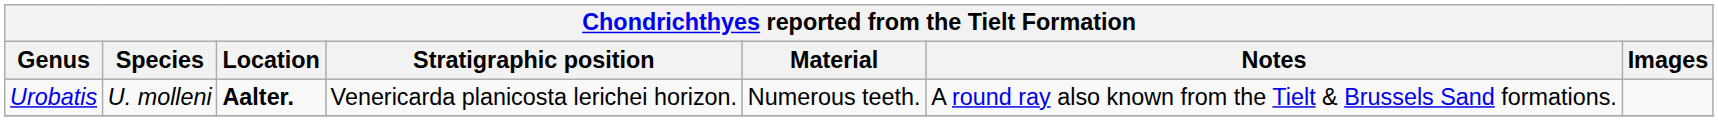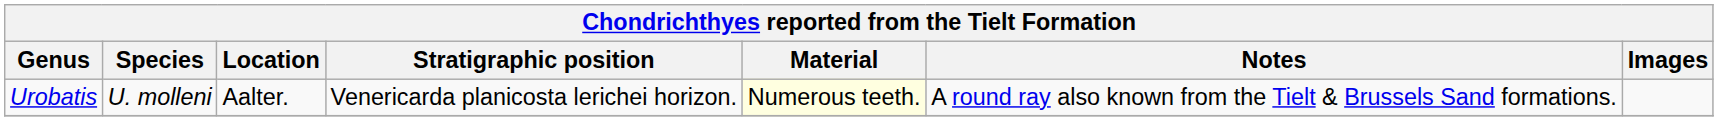Urobatis | Location: bold -> normal
Urobatis | Material: no background -> lightyellow background
